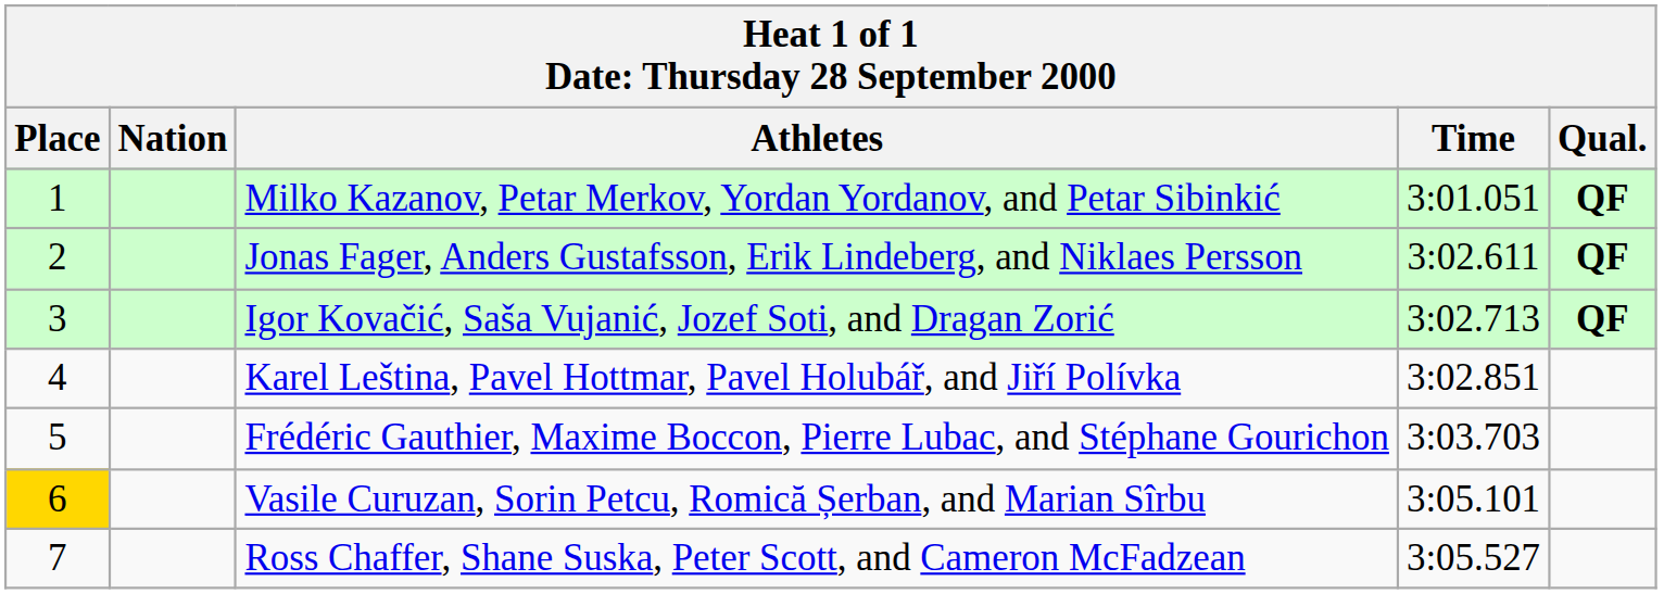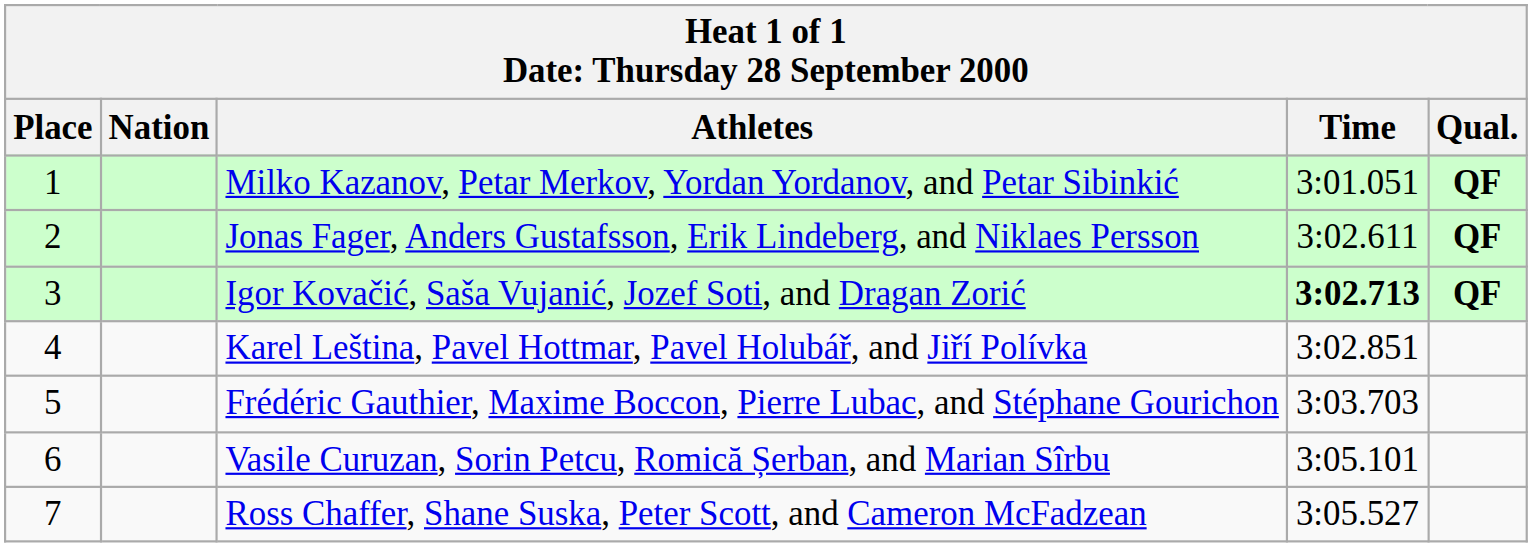Igor Kovačić, Saša Vujanić, Jozef Soti, and Dragan Zorić | Time: normal -> bold
Vasile Curuzan, Sorin Petcu, Romică Șerban, and Marian Sîrbu | Place: gold background -> no background
